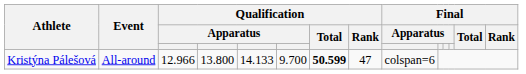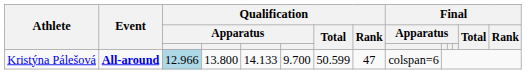row 4 | Event: normal -> bold
row 4 | column 3: no background -> lightblue background
row 4 | Qualification / Total: bold -> normal
